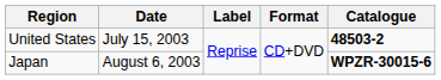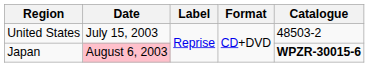United States | Catalogue: bold -> normal
Japan | Date: no background -> pink background
